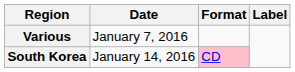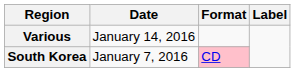Various | Date: January 7, 2016 -> January 14, 2016
South Korea | Date: January 14, 2016 -> January 7, 2016
